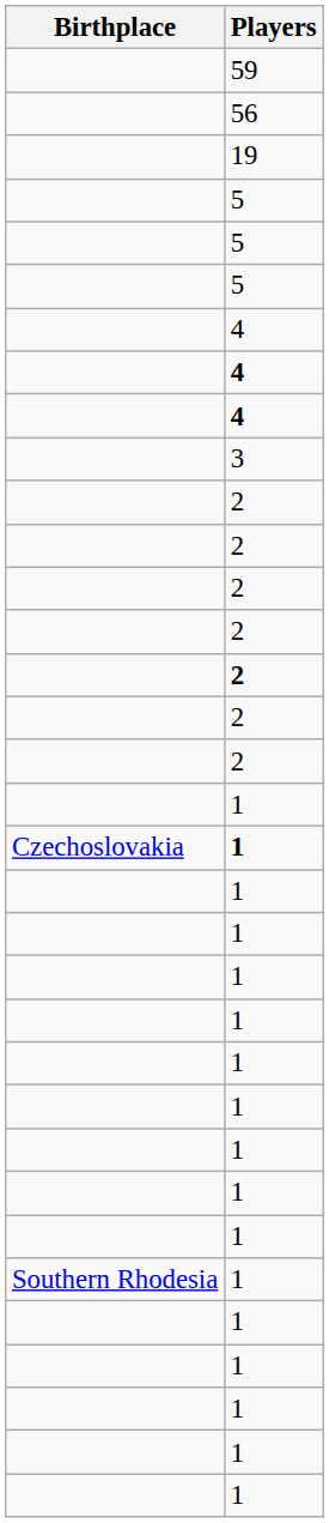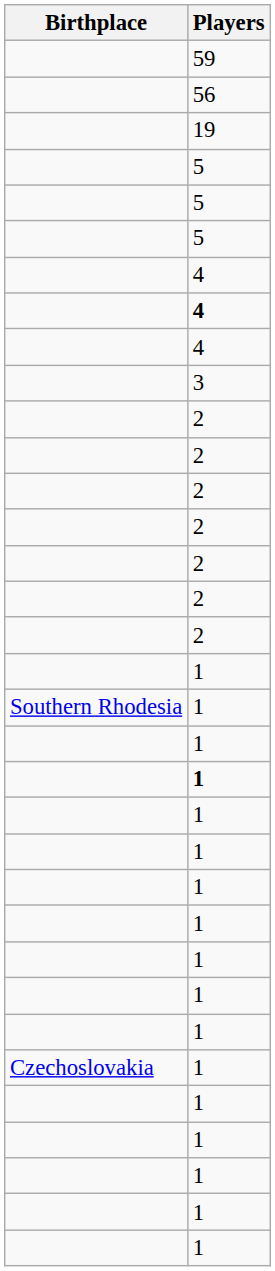row 10 | Players: bold -> normal
row 16 | Players: bold -> normal
row 20 | Birthplace: Czechoslovakia -> Southern Rhodesia
row 20 | Players: bold -> normal
row 22 | Players: normal -> bold
row 30 | Birthplace: Southern Rhodesia -> Czechoslovakia
